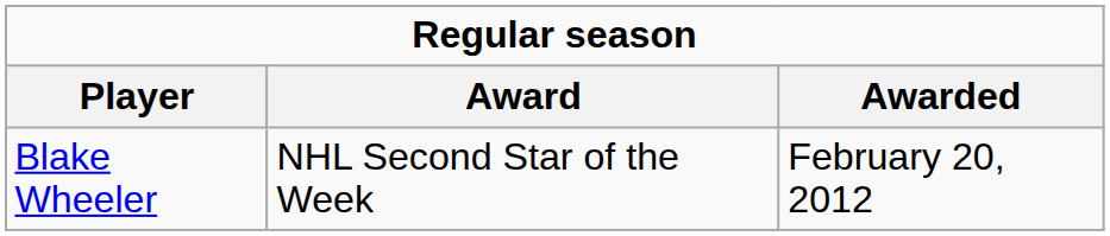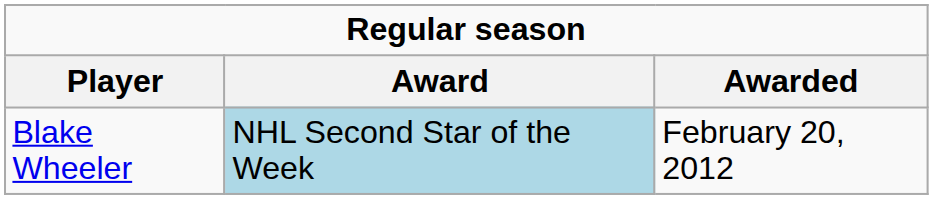Blake Wheeler | Award: no background -> lightblue background
